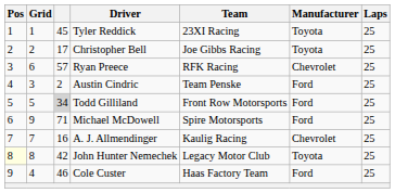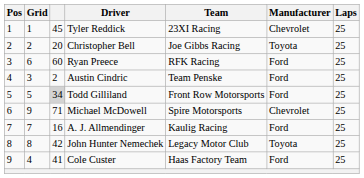Tyler Reddick | Manufacturer: Toyota -> Chevrolet
Christopher Bell | column 3: 17 -> 20
Ryan Preece | column 3: 57 -> 60
Ryan Preece | Manufacturer: Chevrolet -> Ford
Michael McDowell | Manufacturer: Ford -> Chevrolet
A. J. Allmendinger | Manufacturer: Chevrolet -> Ford
John Hunter Nemechek | Pos: lightyellow background -> no background
Cole Custer | column 3: 46 -> 41
